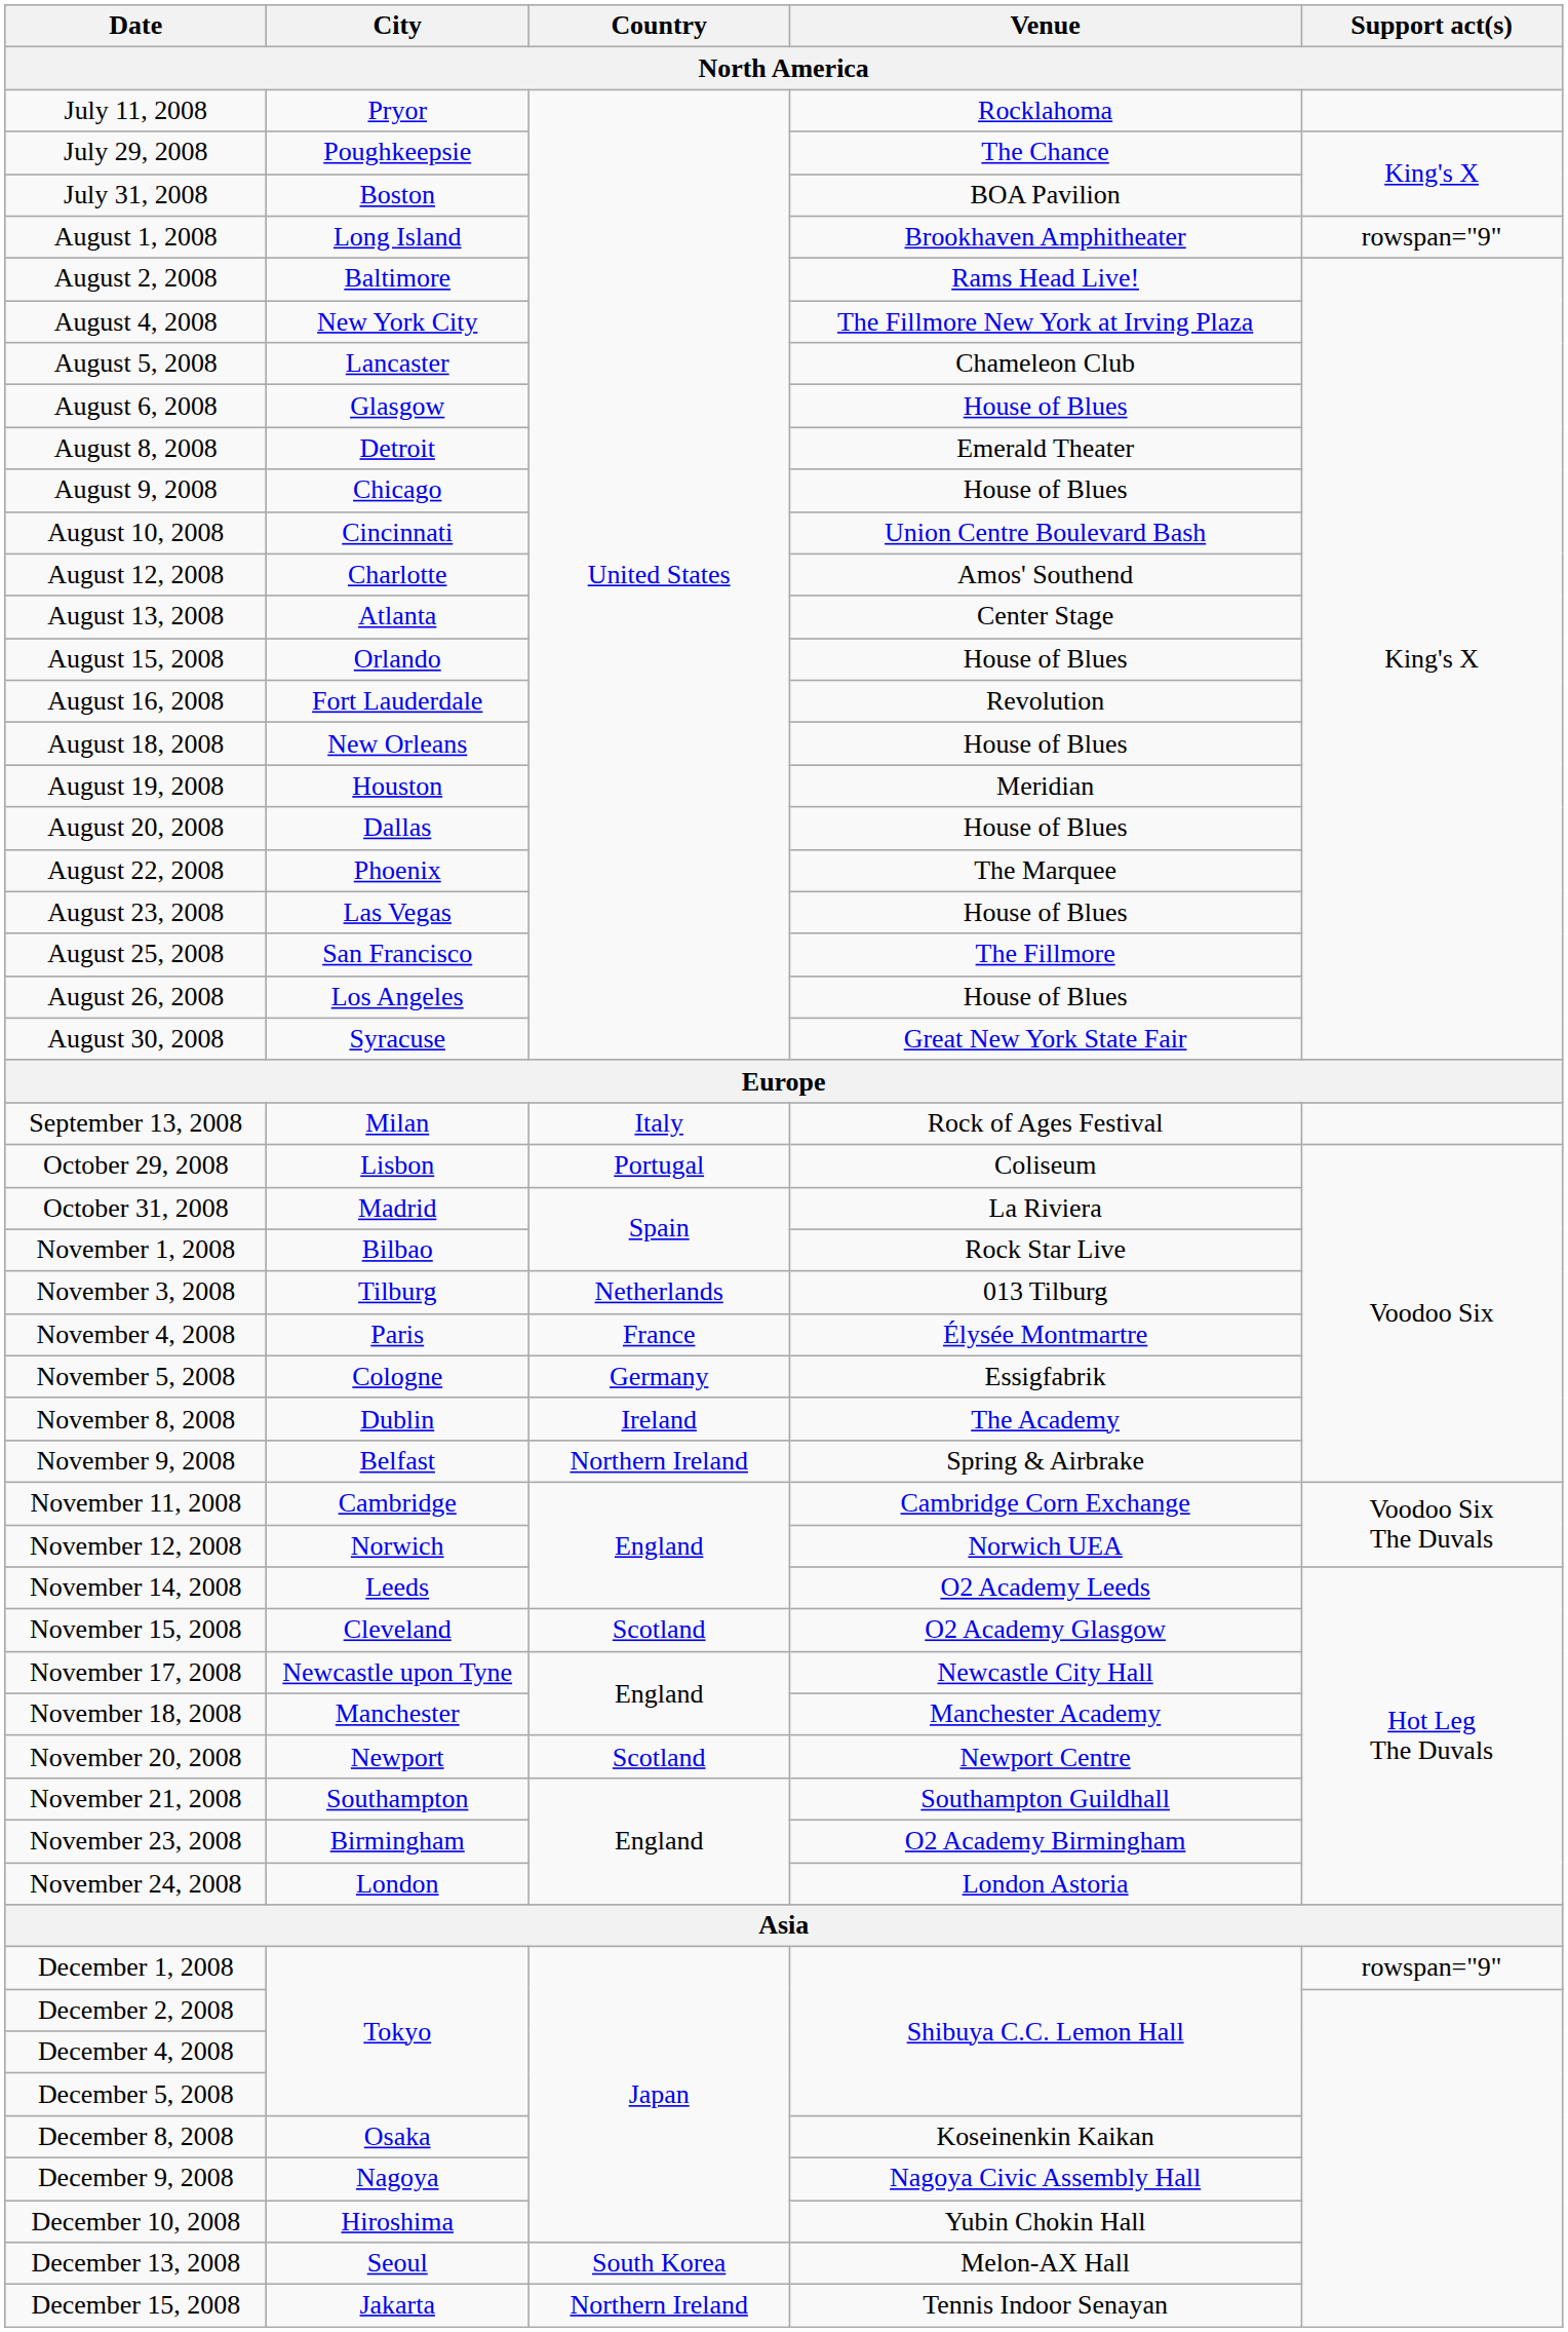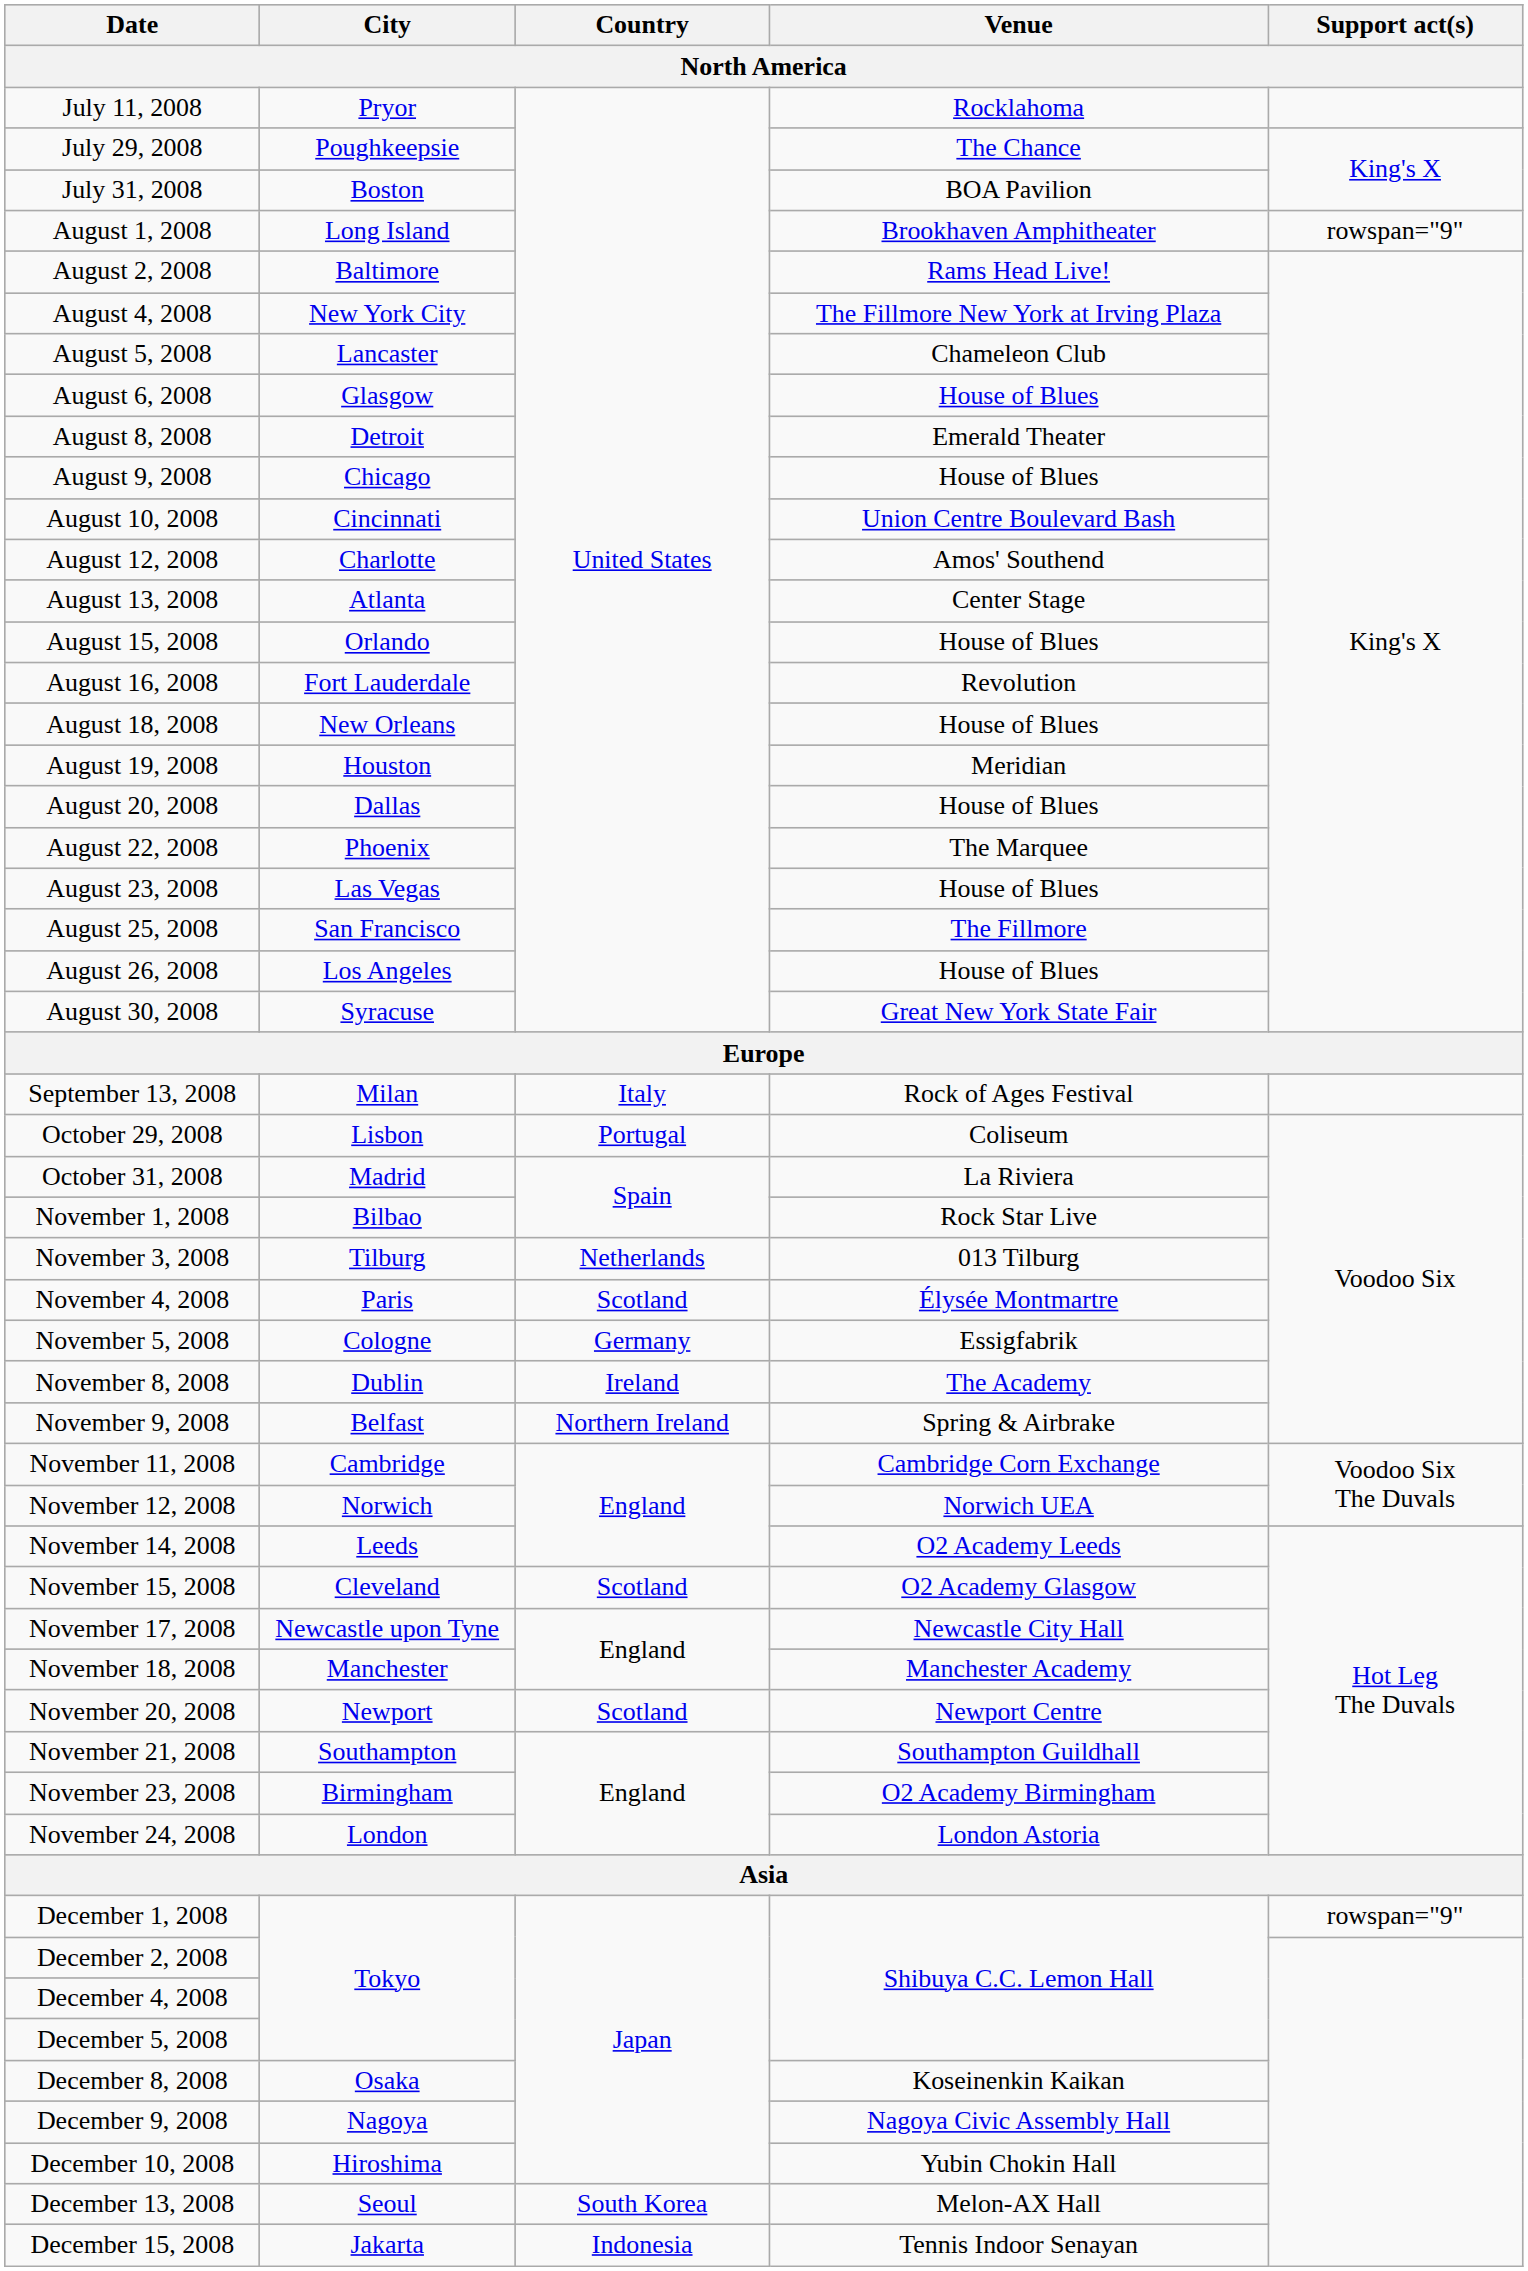November 4, 2008 | Country: France -> Scotland
December 15, 2008 | Country: Northern Ireland -> Indonesia
